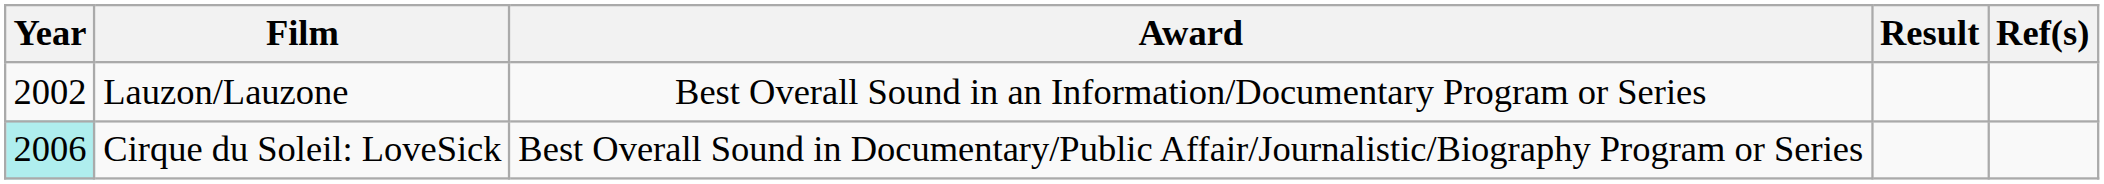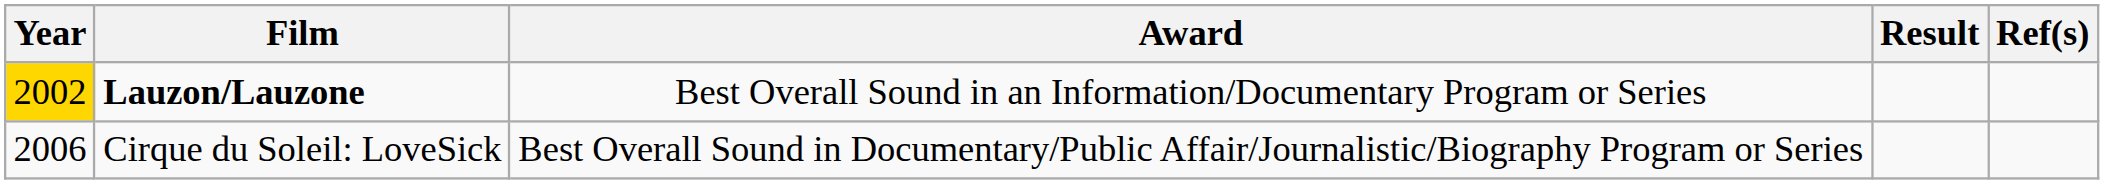row 2 | Year: no background -> gold background
row 2 | Film: normal -> bold
row 3 | Year: paleturquoise background -> no background
